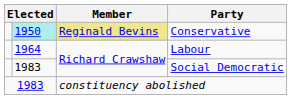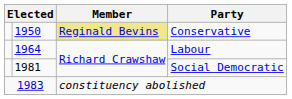Conservative | column 2: paleturquoise background -> no background
Social Democratic | column 2: 1983 -> 1981
